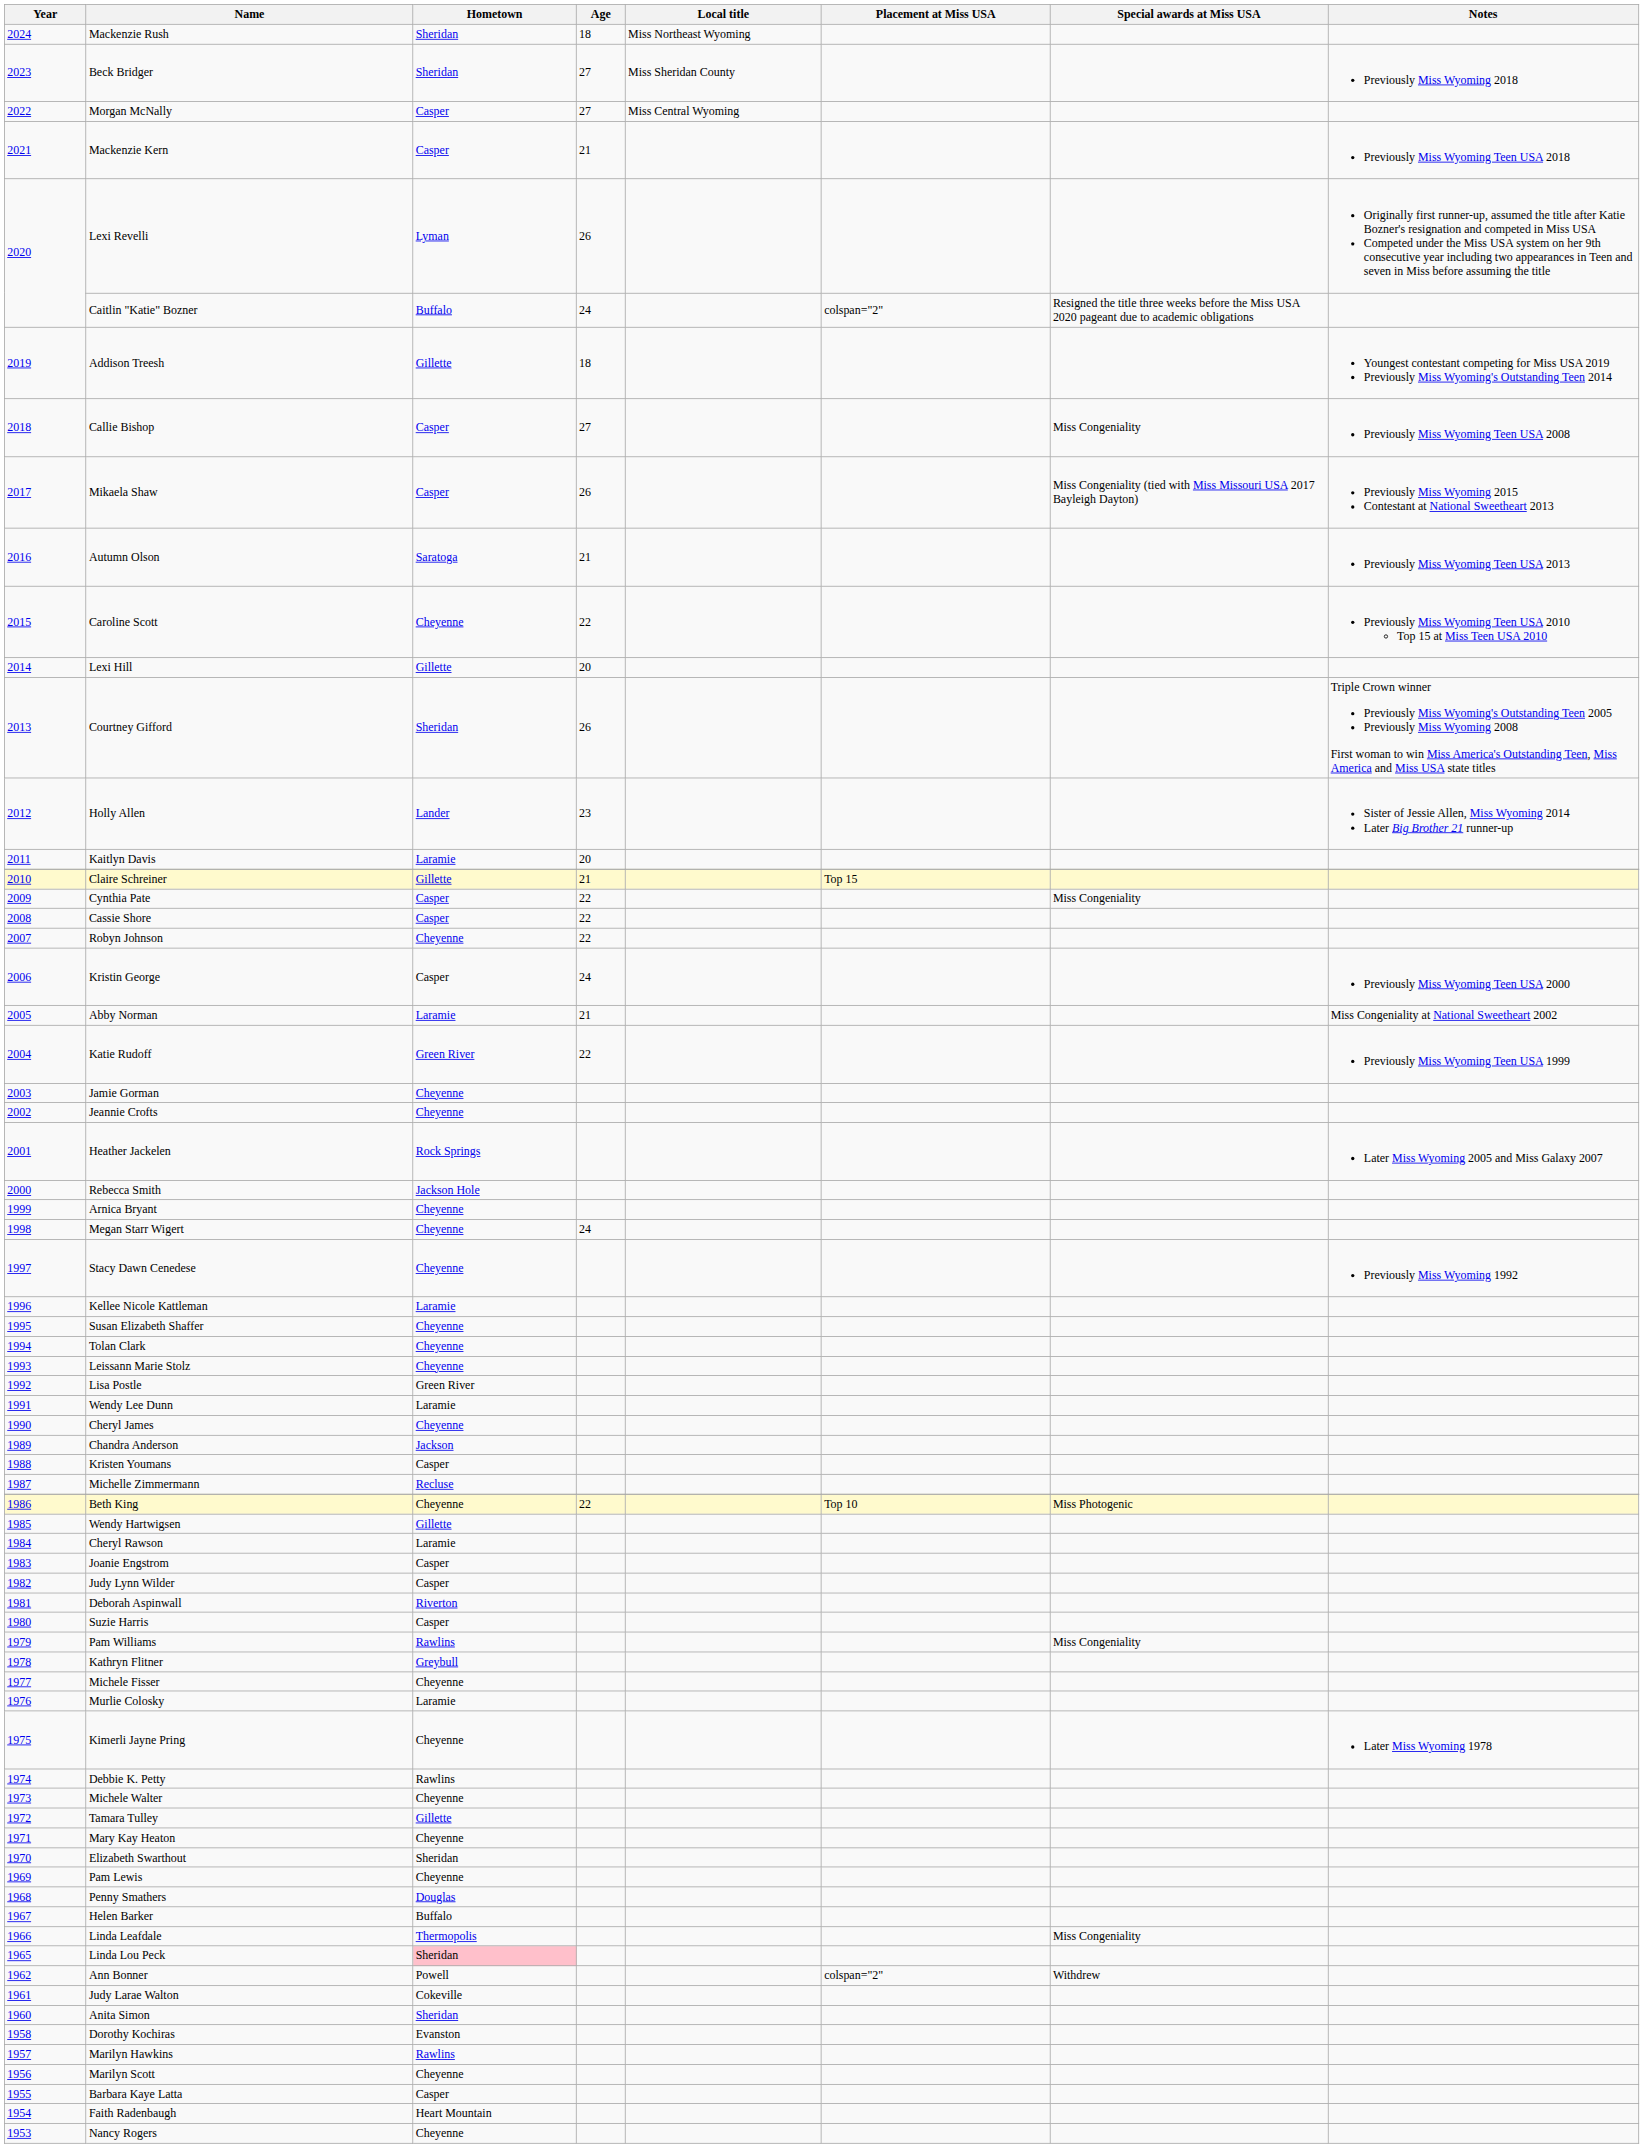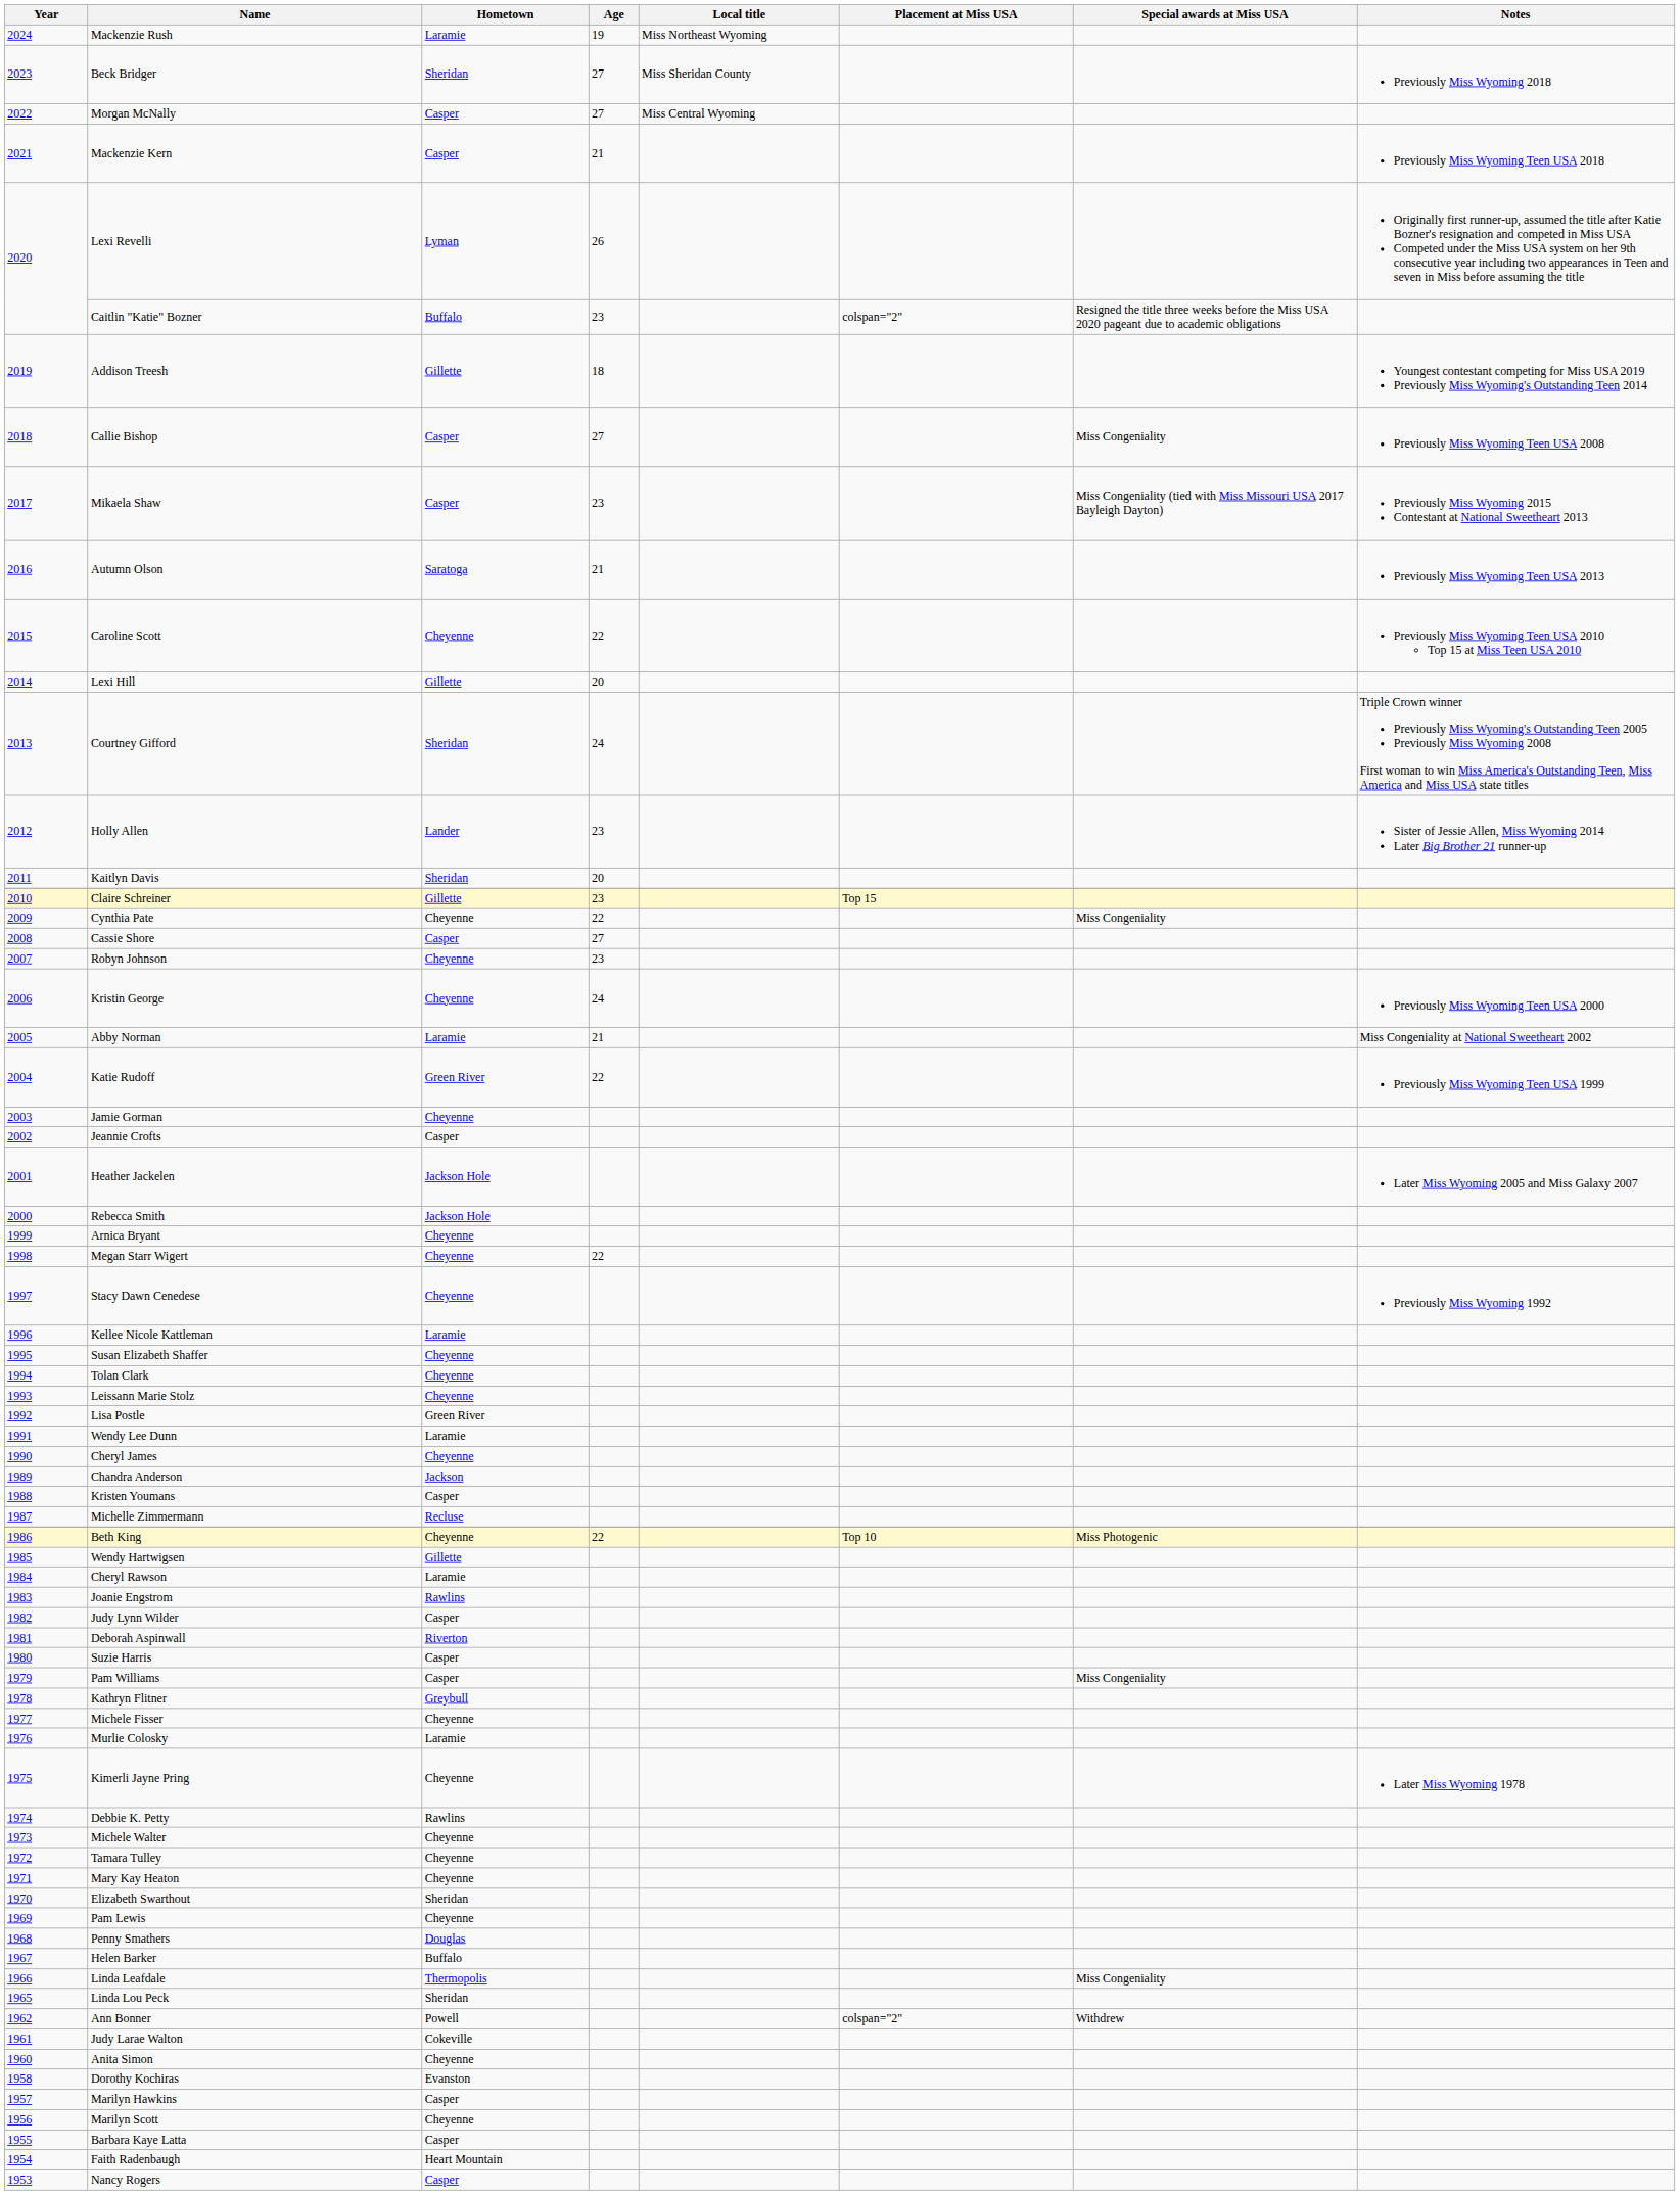Mackenzie Rush | Hometown: Sheridan -> Laramie
Mackenzie Rush | Age: 18 -> 19
Caitlin "Katie" Bozner | Age: 24 -> 23
Mikaela Shaw | Age: 26 -> 23
Courtney Gifford | Age: 26 -> 24
Kaitlyn Davis | Hometown: Laramie -> Sheridan
Claire Schreiner | Age: 21 -> 23
Cynthia Pate | Hometown: Casper -> Cheyenne
Cassie Shore | Age: 22 -> 27
Robyn Johnson | Age: 22 -> 23
Kristin George | Hometown: Casper -> Cheyenne
Jeannie Crofts | Hometown: Cheyenne -> Casper
Heather Jackelen | Hometown: Rock Springs -> Jackson Hole
Megan Starr Wigert | Age: 24 -> 22
Joanie Engstrom | Hometown: Casper -> Rawlins
Pam Williams | Hometown: Rawlins -> Casper
Tamara Tulley | Hometown: Gillette -> Cheyenne
Linda Lou Peck | Hometown: pink background -> no background
Anita Simon | Hometown: Sheridan -> Cheyenne
Marilyn Hawkins | Hometown: Rawlins -> Casper
Nancy Rogers | Hometown: Cheyenne -> Casper
